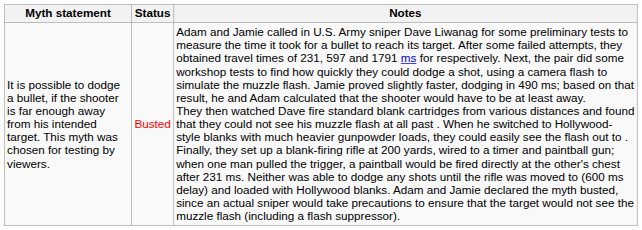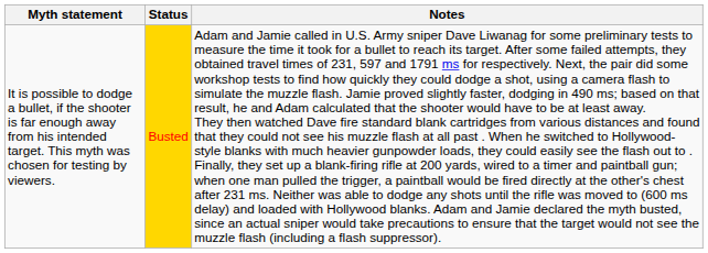row 2 | Status: no background -> gold background
